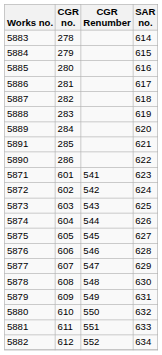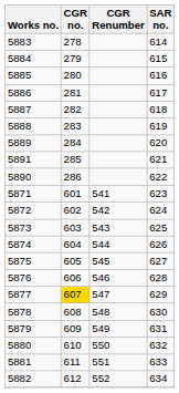5877 | CGR no.: no background -> gold background
